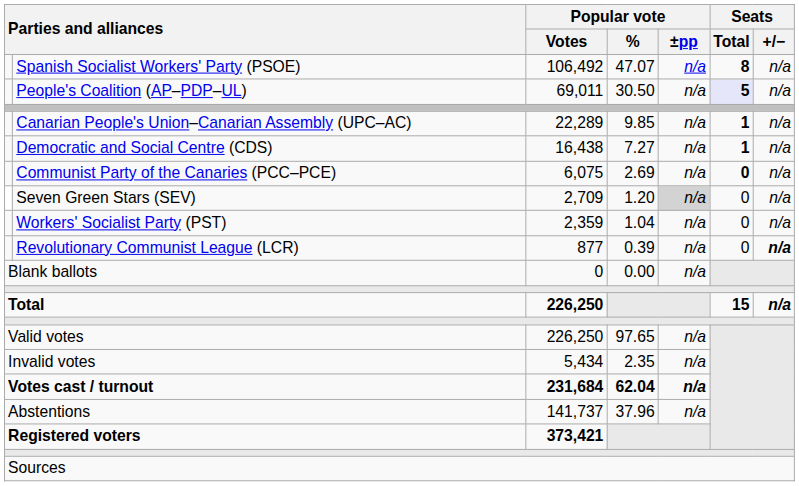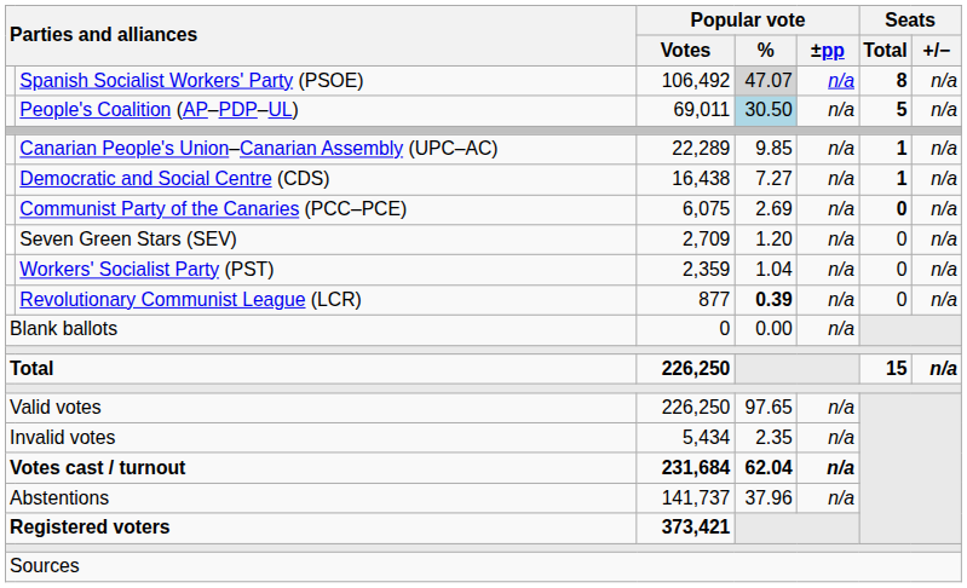Spanish Socialist Workers' Party (PSOE) | Popular vote / %: no background -> lightgrey background
People's Coalition (AP–PDP–UL) | Popular vote / %: no background -> lightblue background
People's Coalition (AP–PDP–UL) | Seats / Total: lavender background -> no background
Seven Green Stars (SEV) | Popular vote / ±pp: lightgrey background -> no background
Revolutionary Communist League (LCR) | Popular vote / %: normal -> bold
Revolutionary Communist League (LCR) | Seats / +/−: bold -> normal
